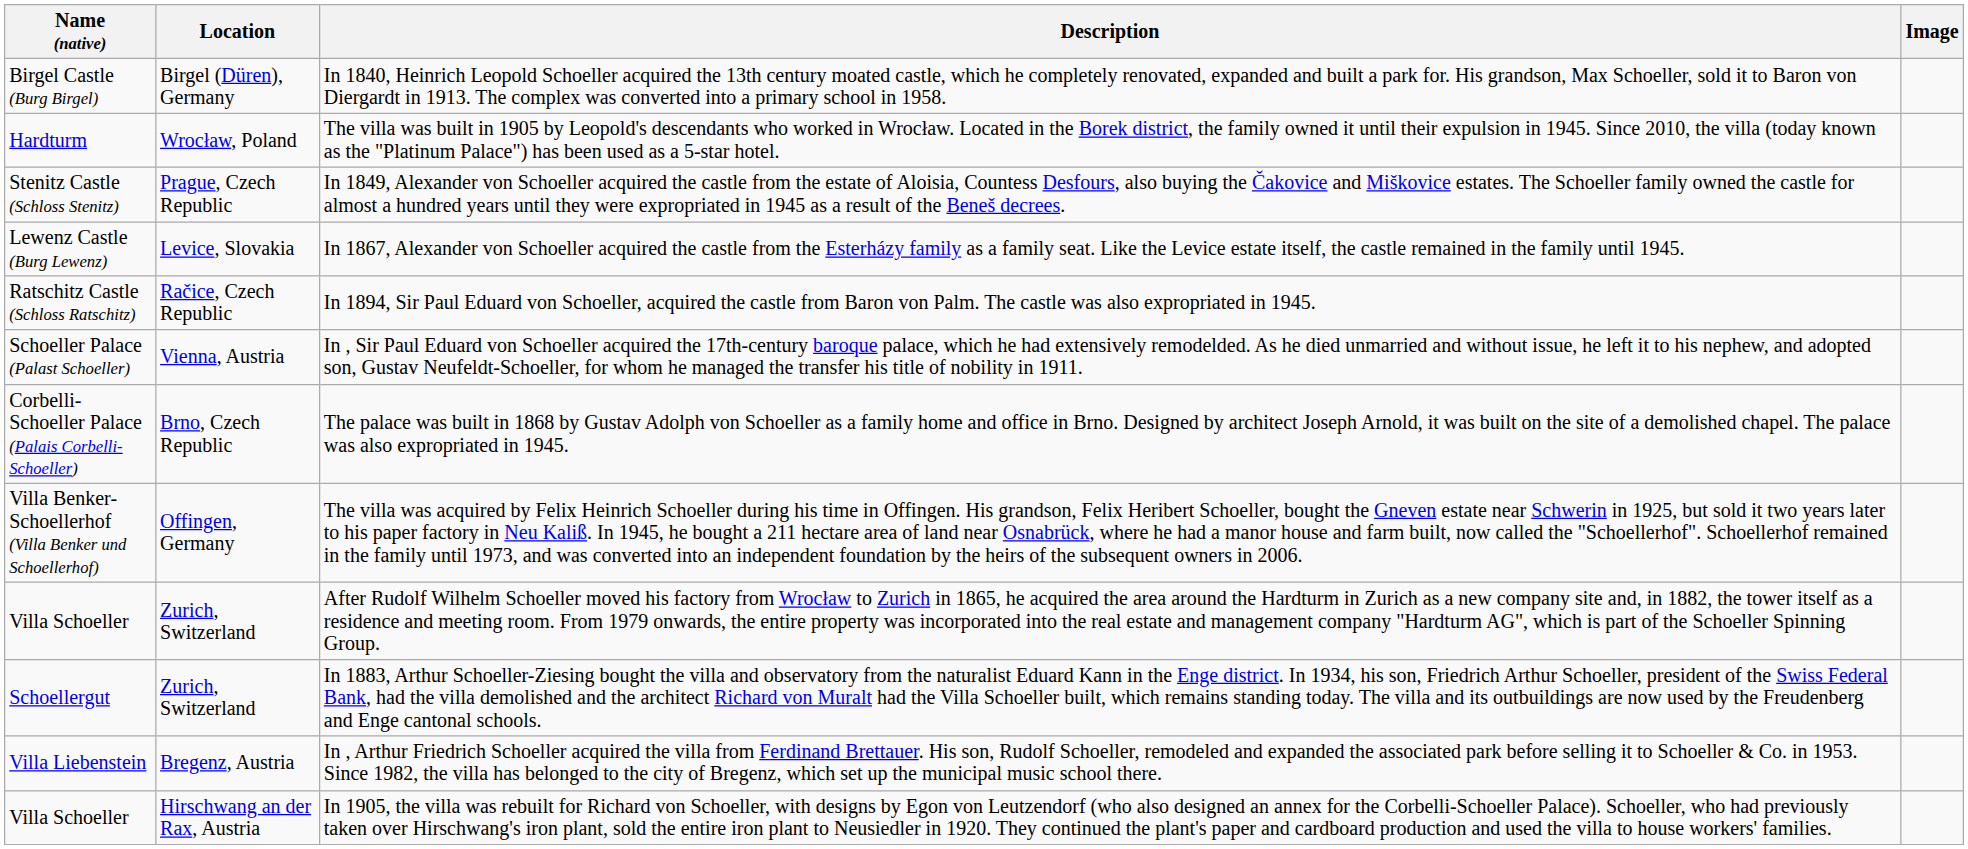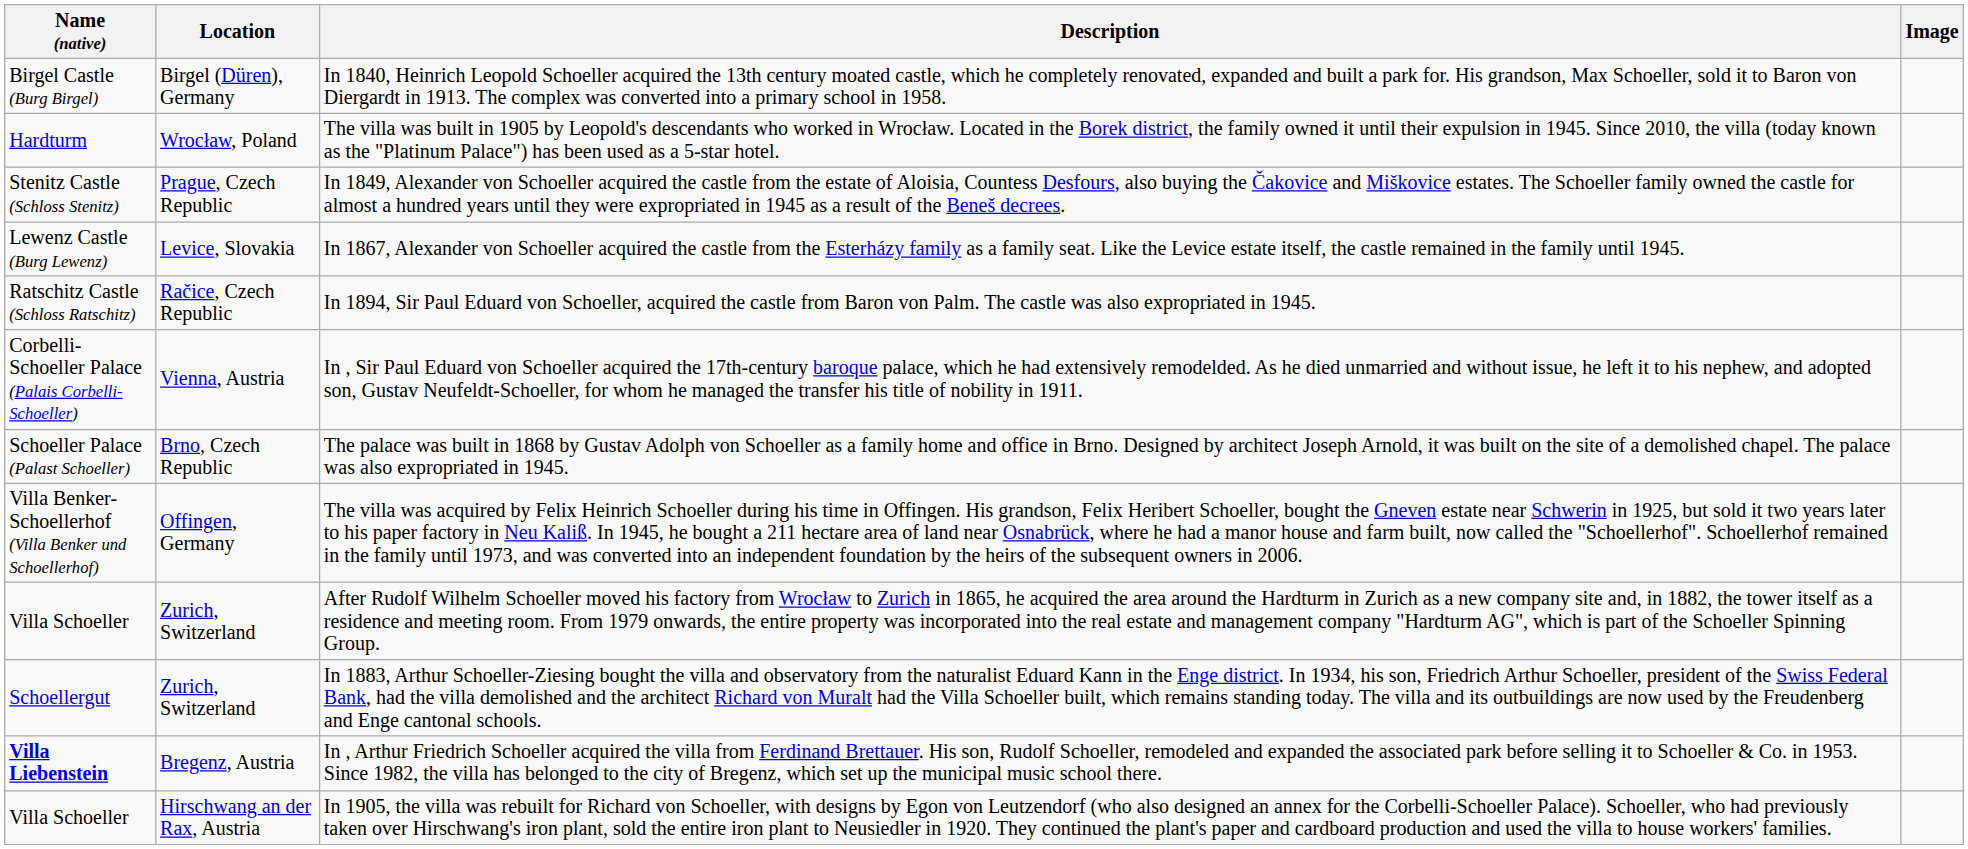row 7 | Name (native): Schoeller Palace (Palast Schoeller) -> Corbelli-Schoeller Palace (Palais Corbelli-Schoeller)
row 8 | Name (native): Corbelli-Schoeller Palace (Palais Corbelli-Schoeller) -> Schoeller Palace (Palast Schoeller)
row 12 | Name (native): normal -> bold
